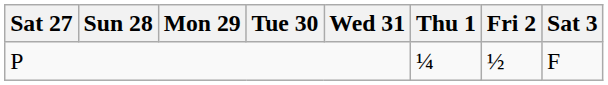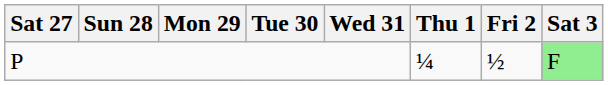P | Sat 3: no background -> lightgreen background
